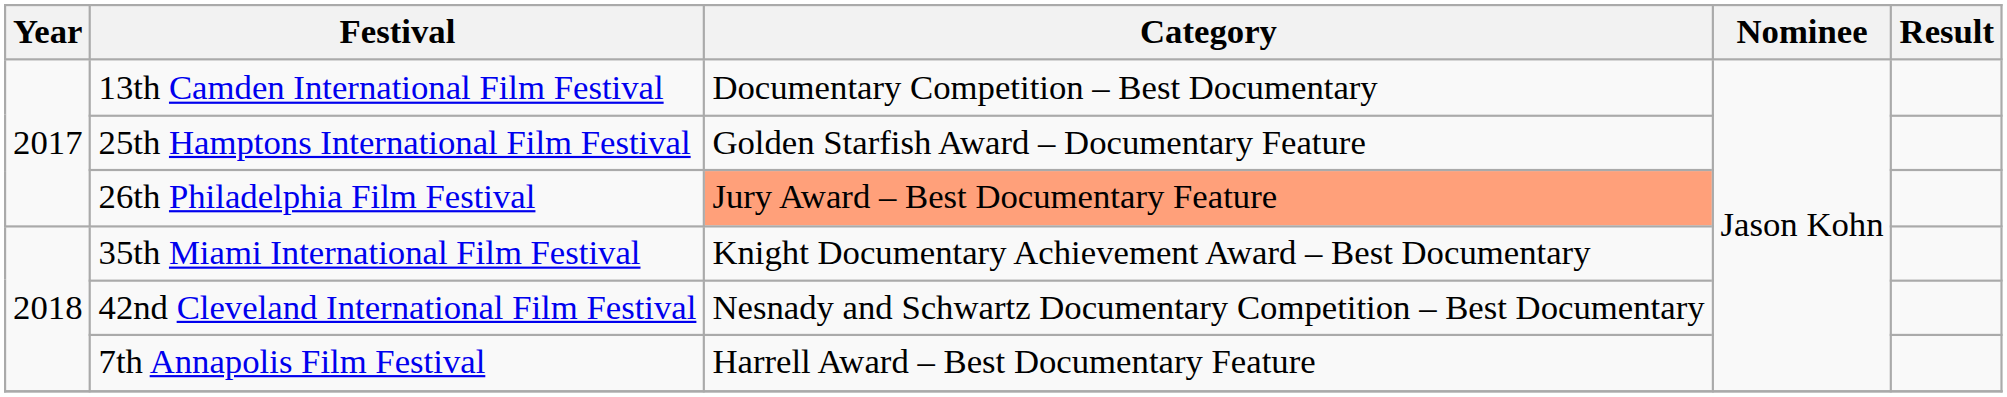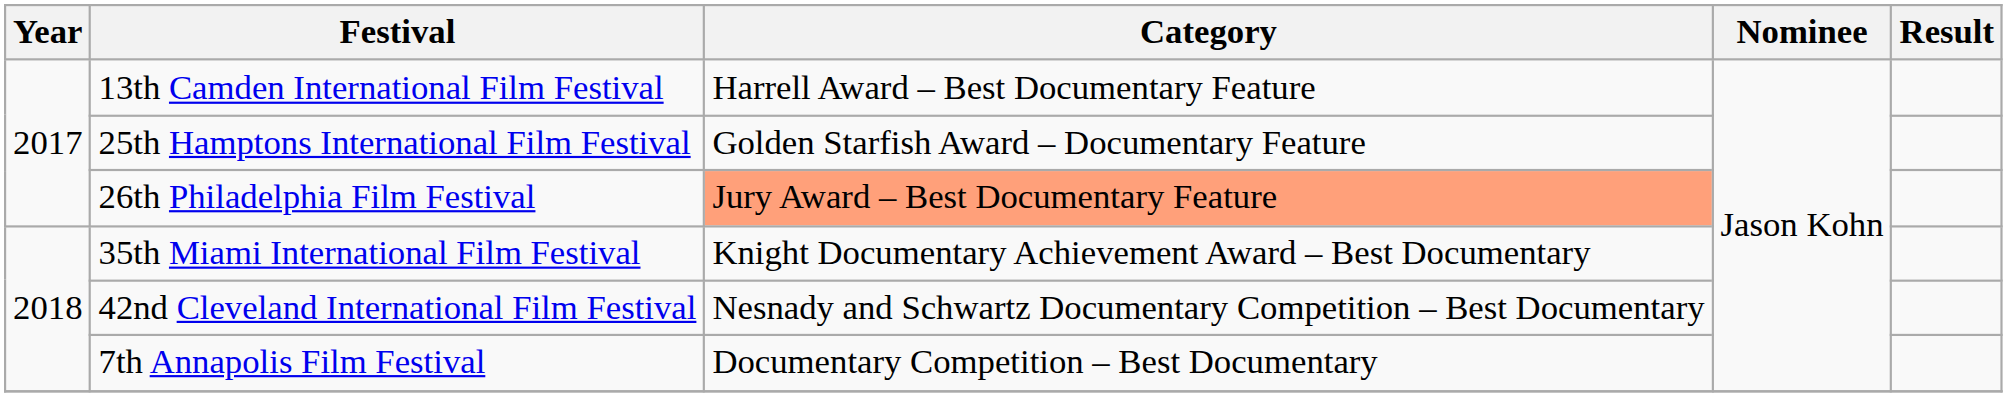13th Camden International Film Festival | Category: Documentary Competition – Best Documentary -> Harrell Award – Best Documentary Feature
7th Annapolis Film Festival | Category: Harrell Award – Best Documentary Feature -> Documentary Competition – Best Documentary
